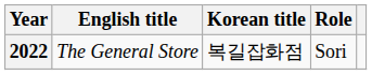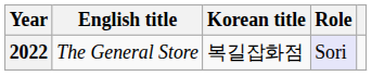2022 | Role: no background -> lavender background
